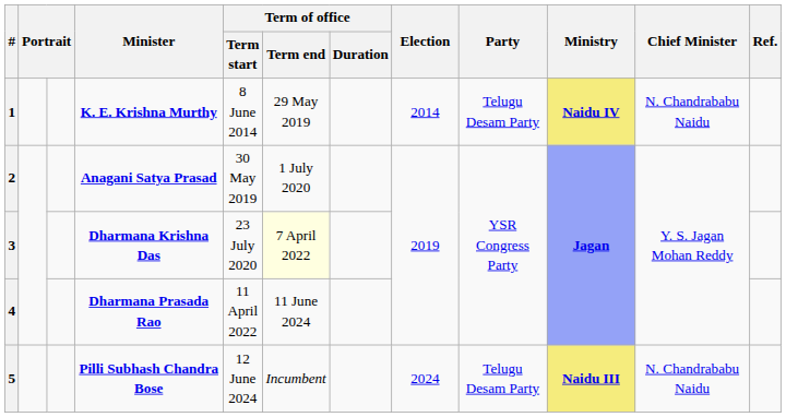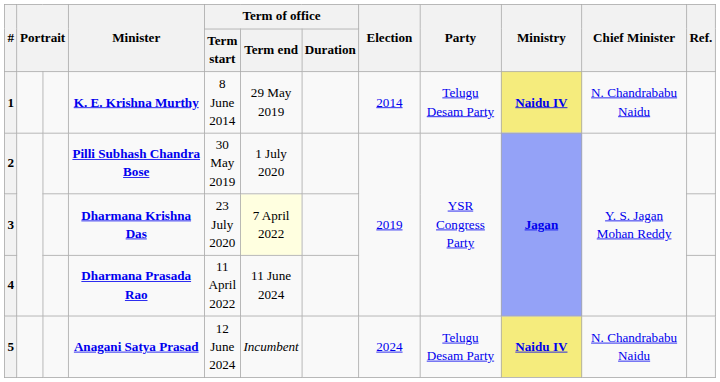2 | Minister: Anagani Satya Prasad -> Pilli Subhash Chandra Bose
5 | Minister: Pilli Subhash Chandra Bose -> Anagani Satya Prasad
5 | Ministry: Naidu III -> Naidu IV
